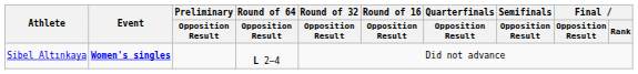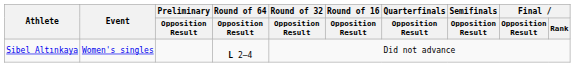Sibel Altınkaya | Event: bold -> normal
